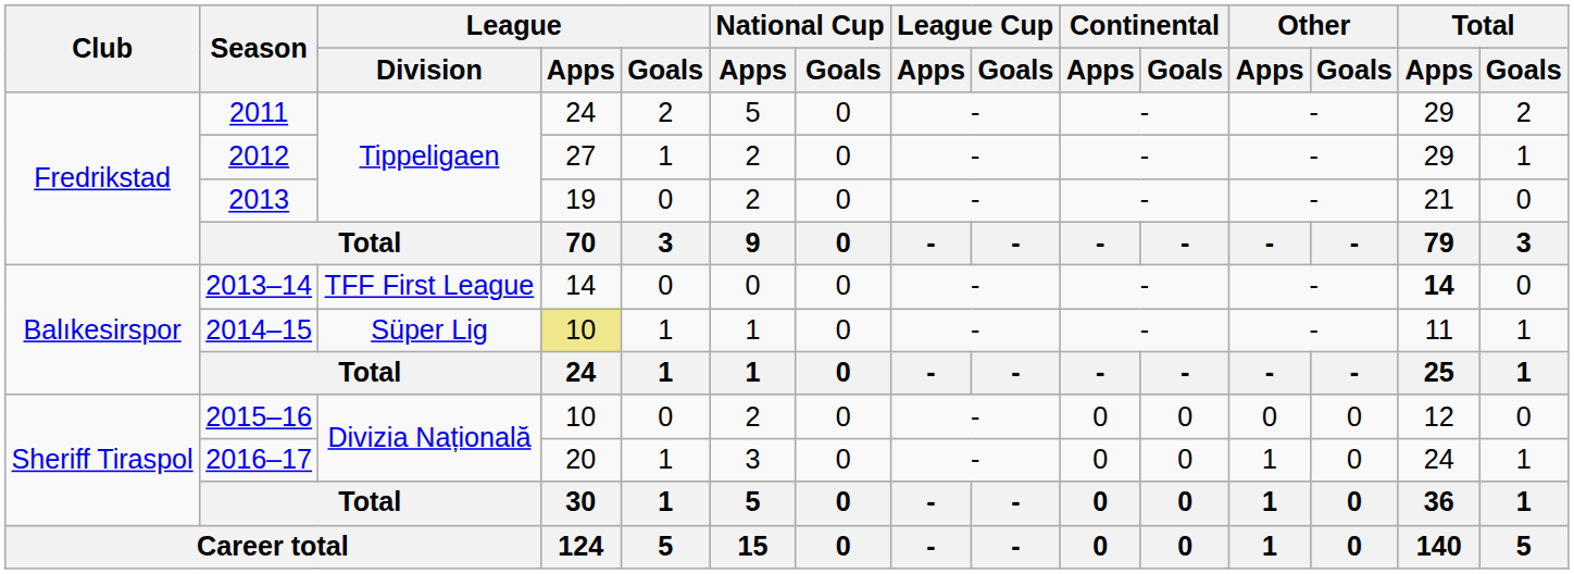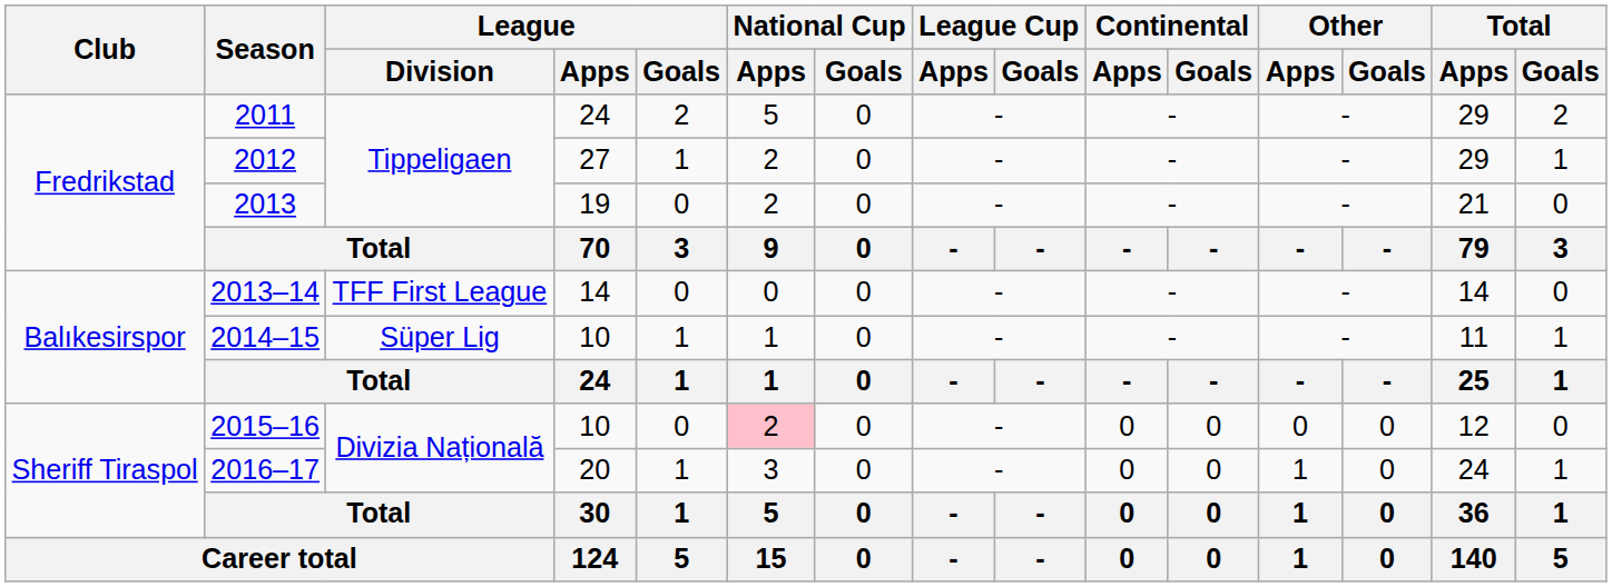2013–14 | Total / Apps: bold -> normal
2014–15 | League / Apps: khaki background -> no background
2015–16 | National Cup / Apps: no background -> pink background
